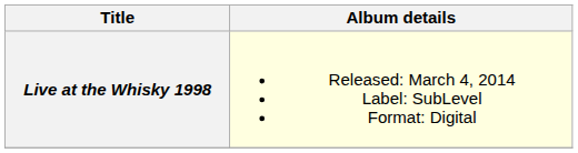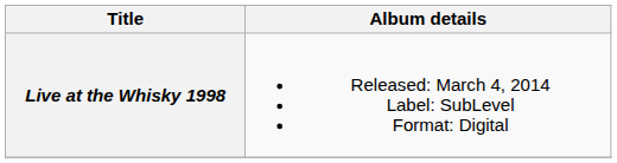Live at the Whisky 1998 | Album details: lightyellow background -> no background
